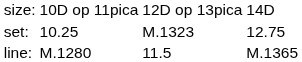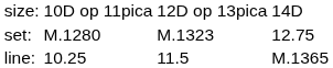set: | column 2: 10.25 -> M.1280
line: | column 2: M.1280 -> 10.25
